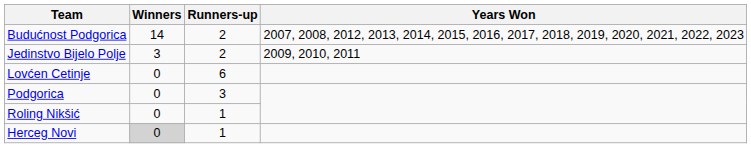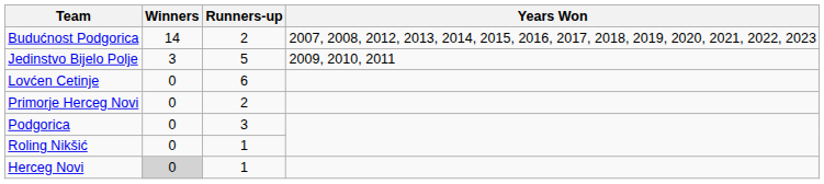Jedinstvo Bijelo Polje | Runners-up: 2 -> 5
+ row: Primorje Herceg Novi | 0 | 2
